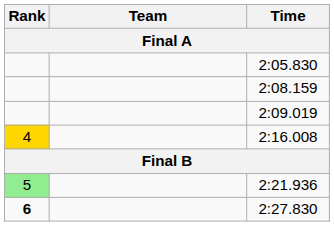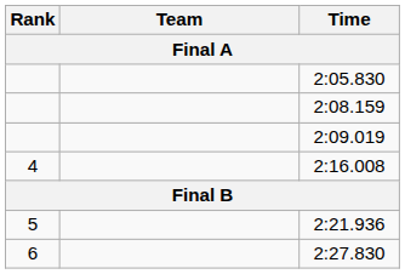2:16.008 | Rank: gold background -> no background
2:21.936 | Rank: lightgreen background -> no background
2:27.830 | Rank: bold -> normal
